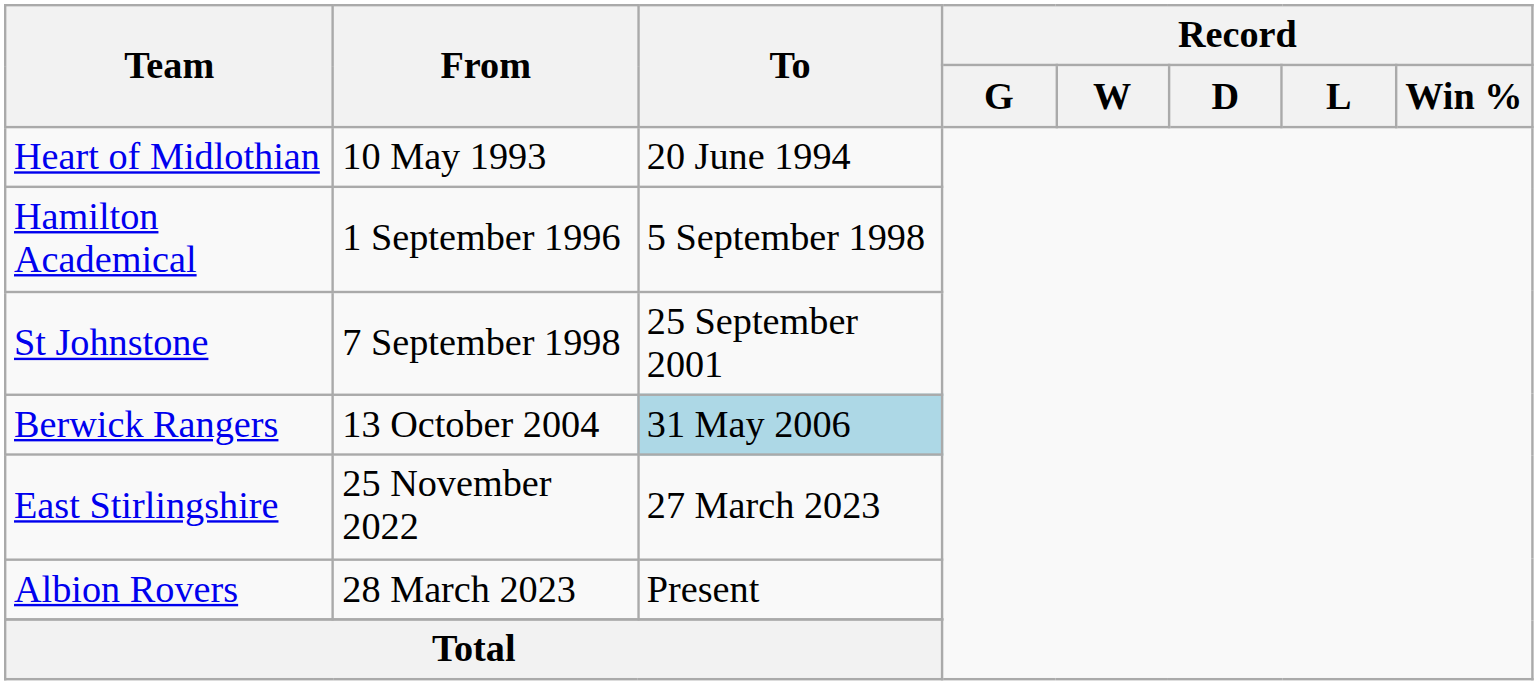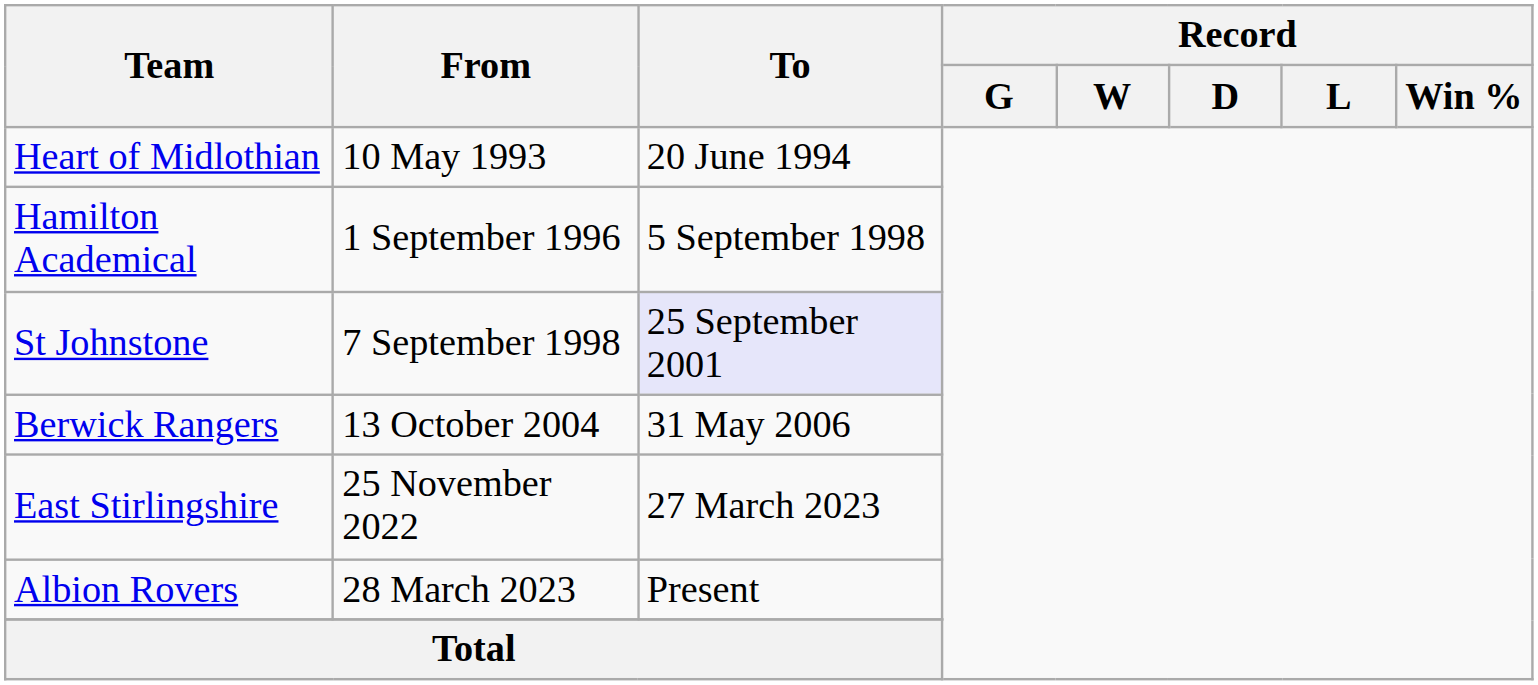St Johnstone | To: no background -> lavender background
Berwick Rangers | To: lightblue background -> no background
